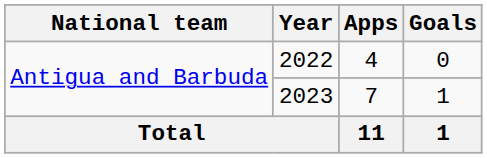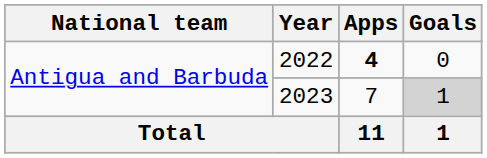2022 | Apps: normal -> bold
2023 | Goals: no background -> lightgrey background
